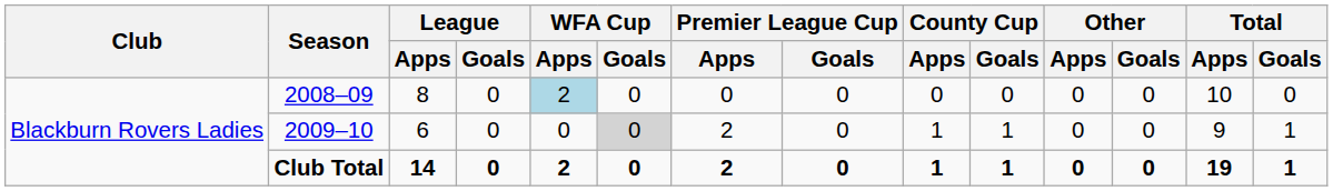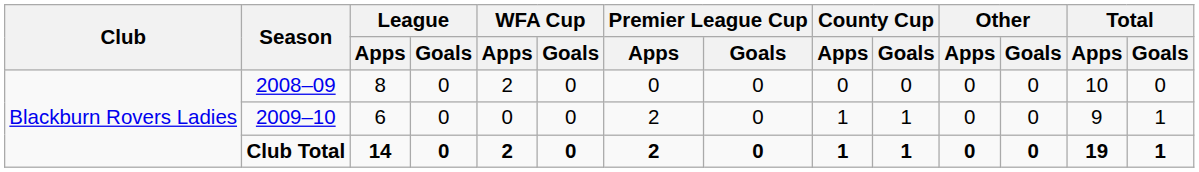2008–09 | WFA Cup / Apps: lightblue background -> no background
2009–10 | WFA Cup / Goals: lightgrey background -> no background
